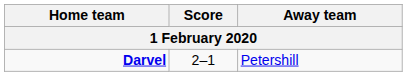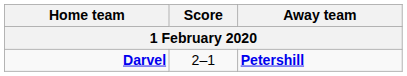Darvel | Away team: normal -> bold
